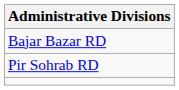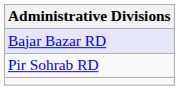row 2 | column 1: no background -> lavender background
